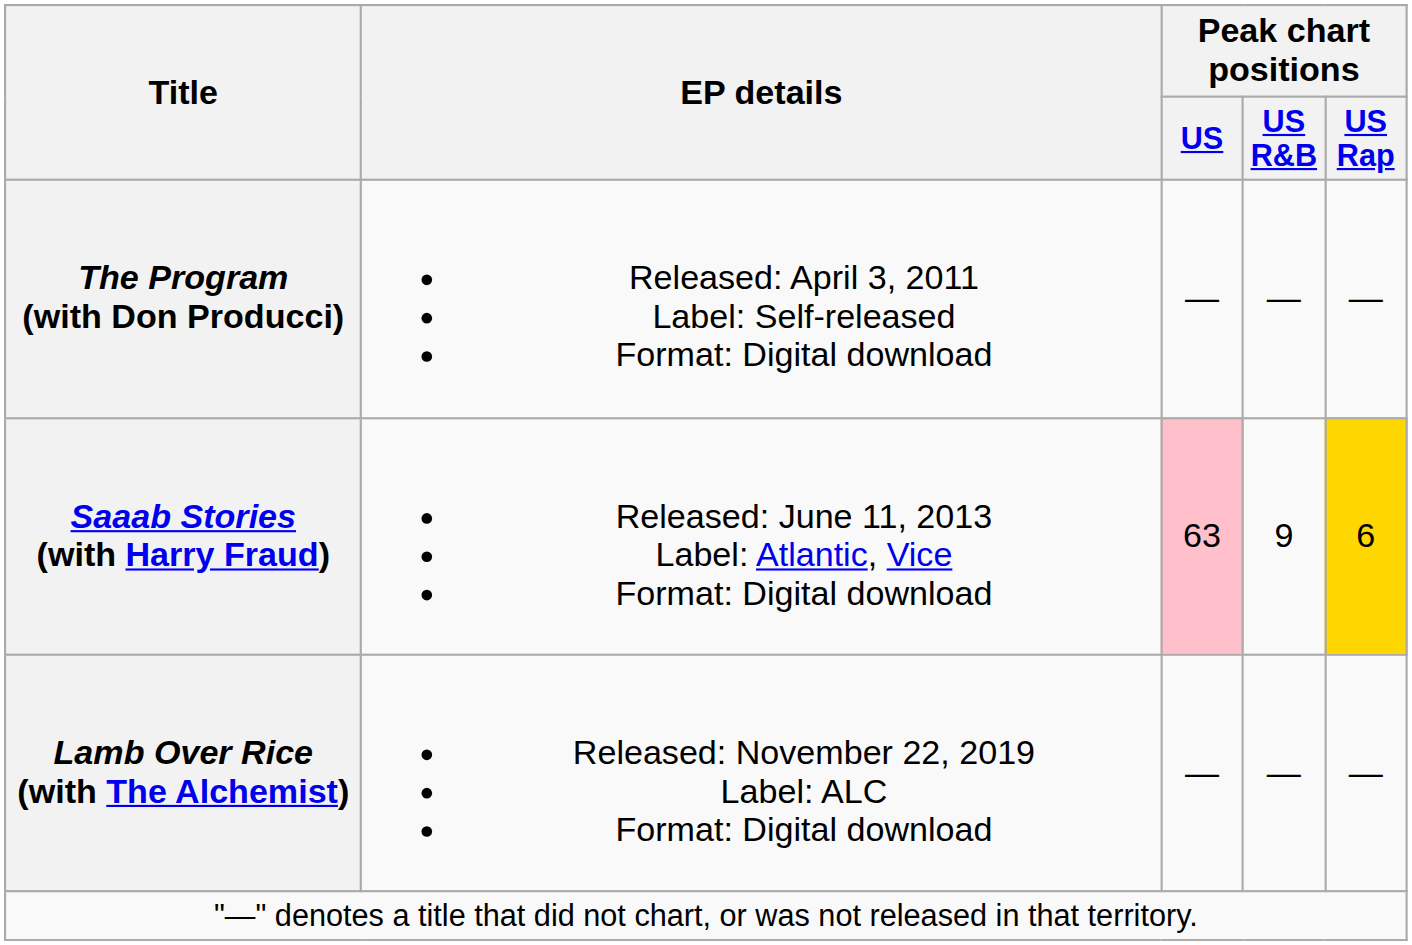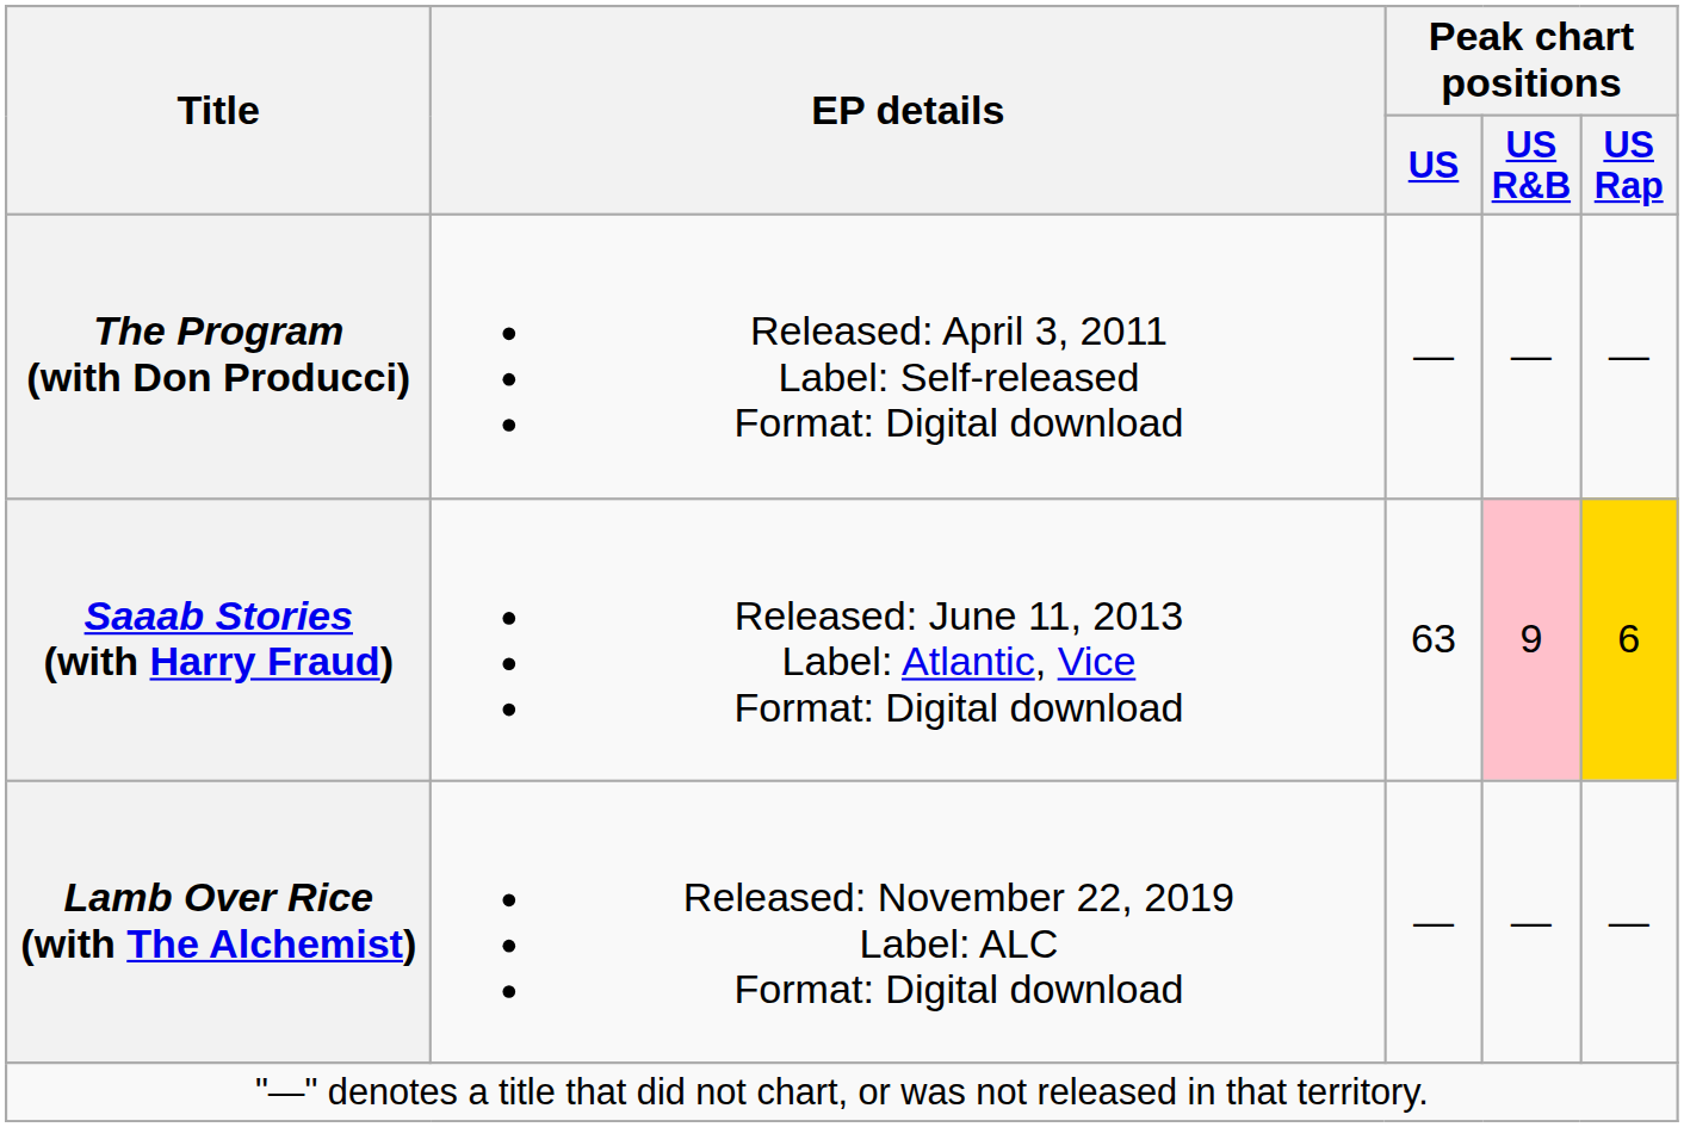Saaab Stories (with Harry Fraud) | Peak chart positions / US: pink background -> no background
Saaab Stories (with Harry Fraud) | Peak chart positions / US R&B: no background -> pink background
